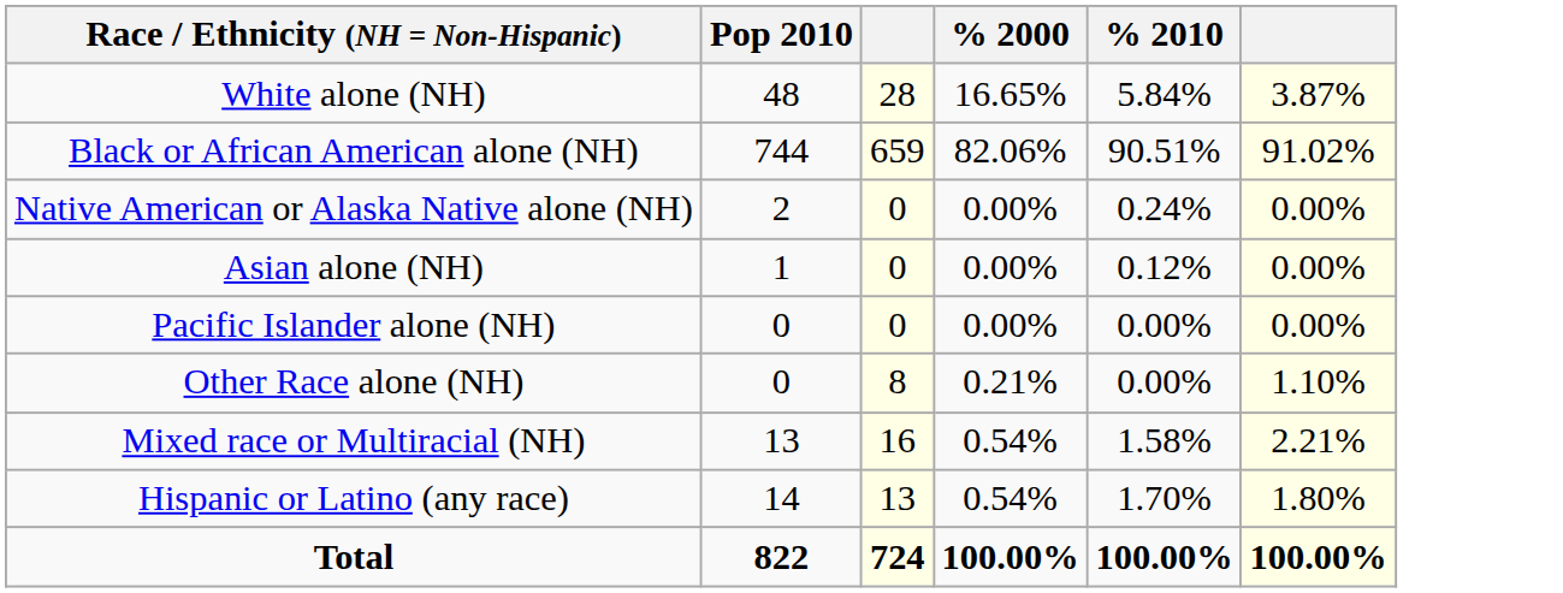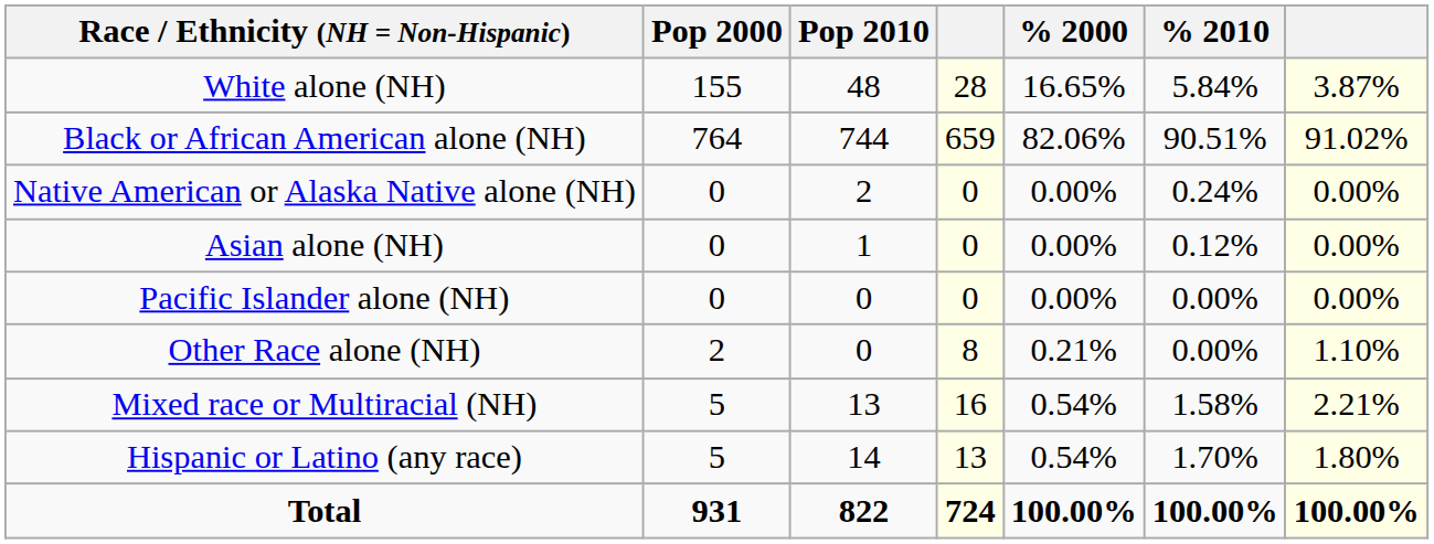+ column: Pop 2000 | 155 | 764 | 0 | 0 | 0 | 2 | 5 | 5 | 931
